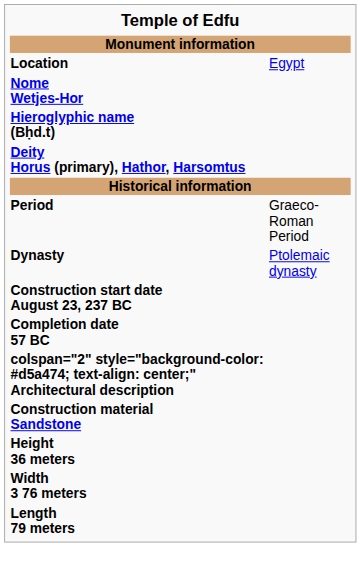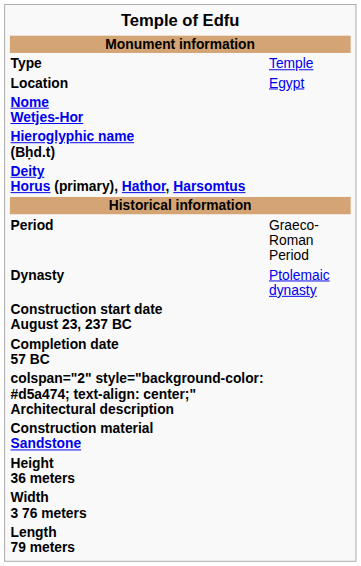+ row: Type | Temple
